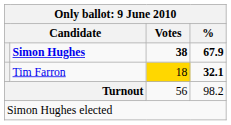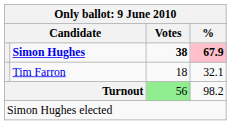Simon Hughes | %: no background -> pink background
Tim Farron | Votes: gold background -> no background
Tim Farron | %: bold -> normal
Turnout | Votes: no background -> lightgreen background
